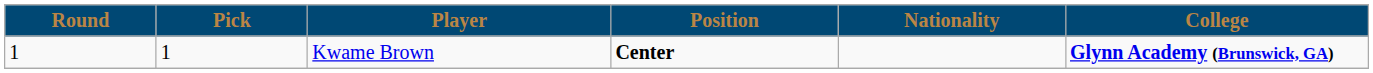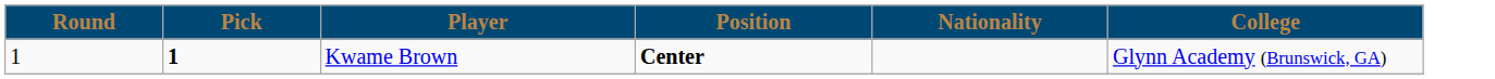Kwame Brown | Pick: normal -> bold
Kwame Brown | College: bold -> normal
